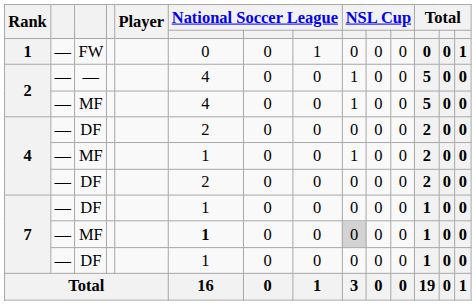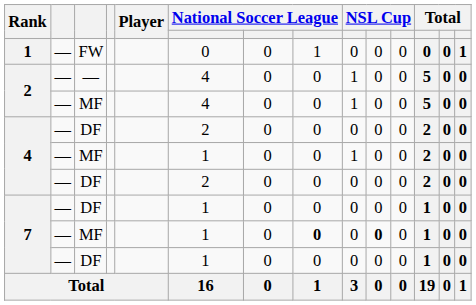7 / MF | column 6: bold -> normal
7 / MF | column 8: normal -> bold
7 / MF | column 9: lightgrey background -> no background
7 / MF | column 10: normal -> bold
